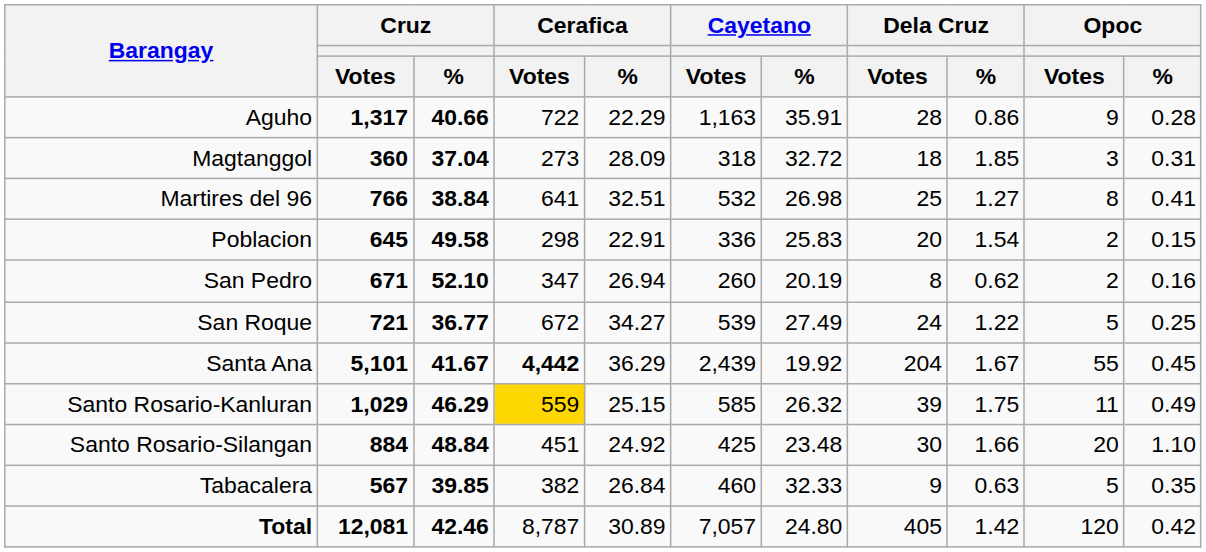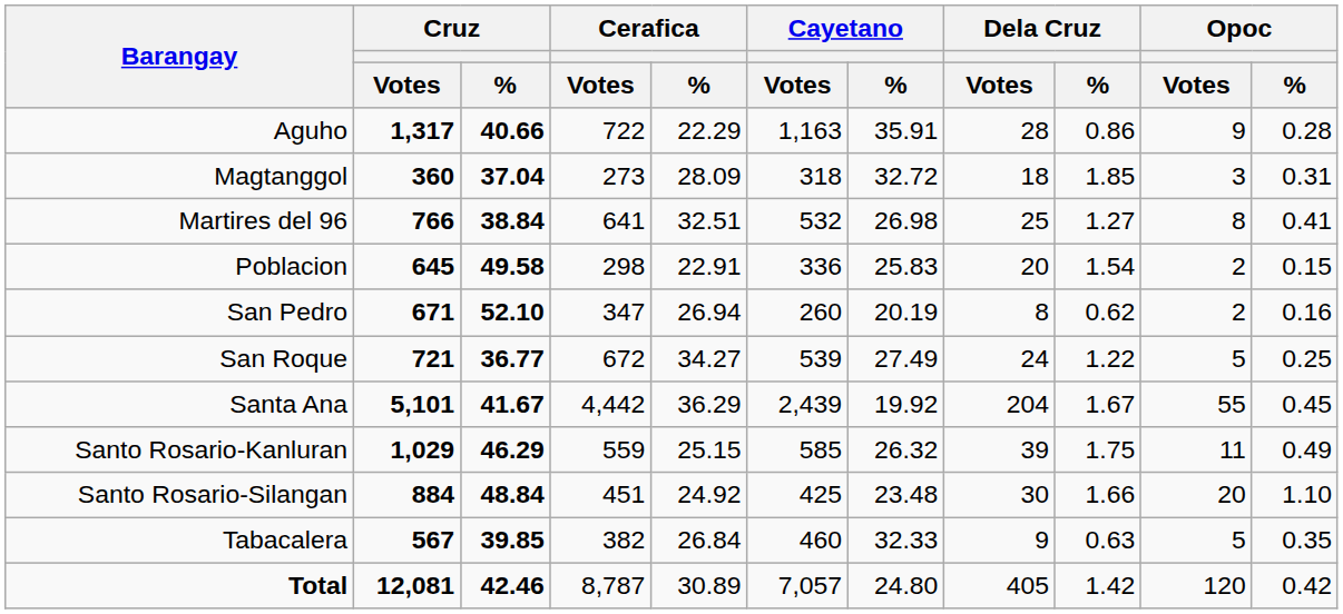Santa Ana | Cerafica / Votes: bold -> normal
Santo Rosario-Kanluran | Cerafica / Votes: gold background -> no background
